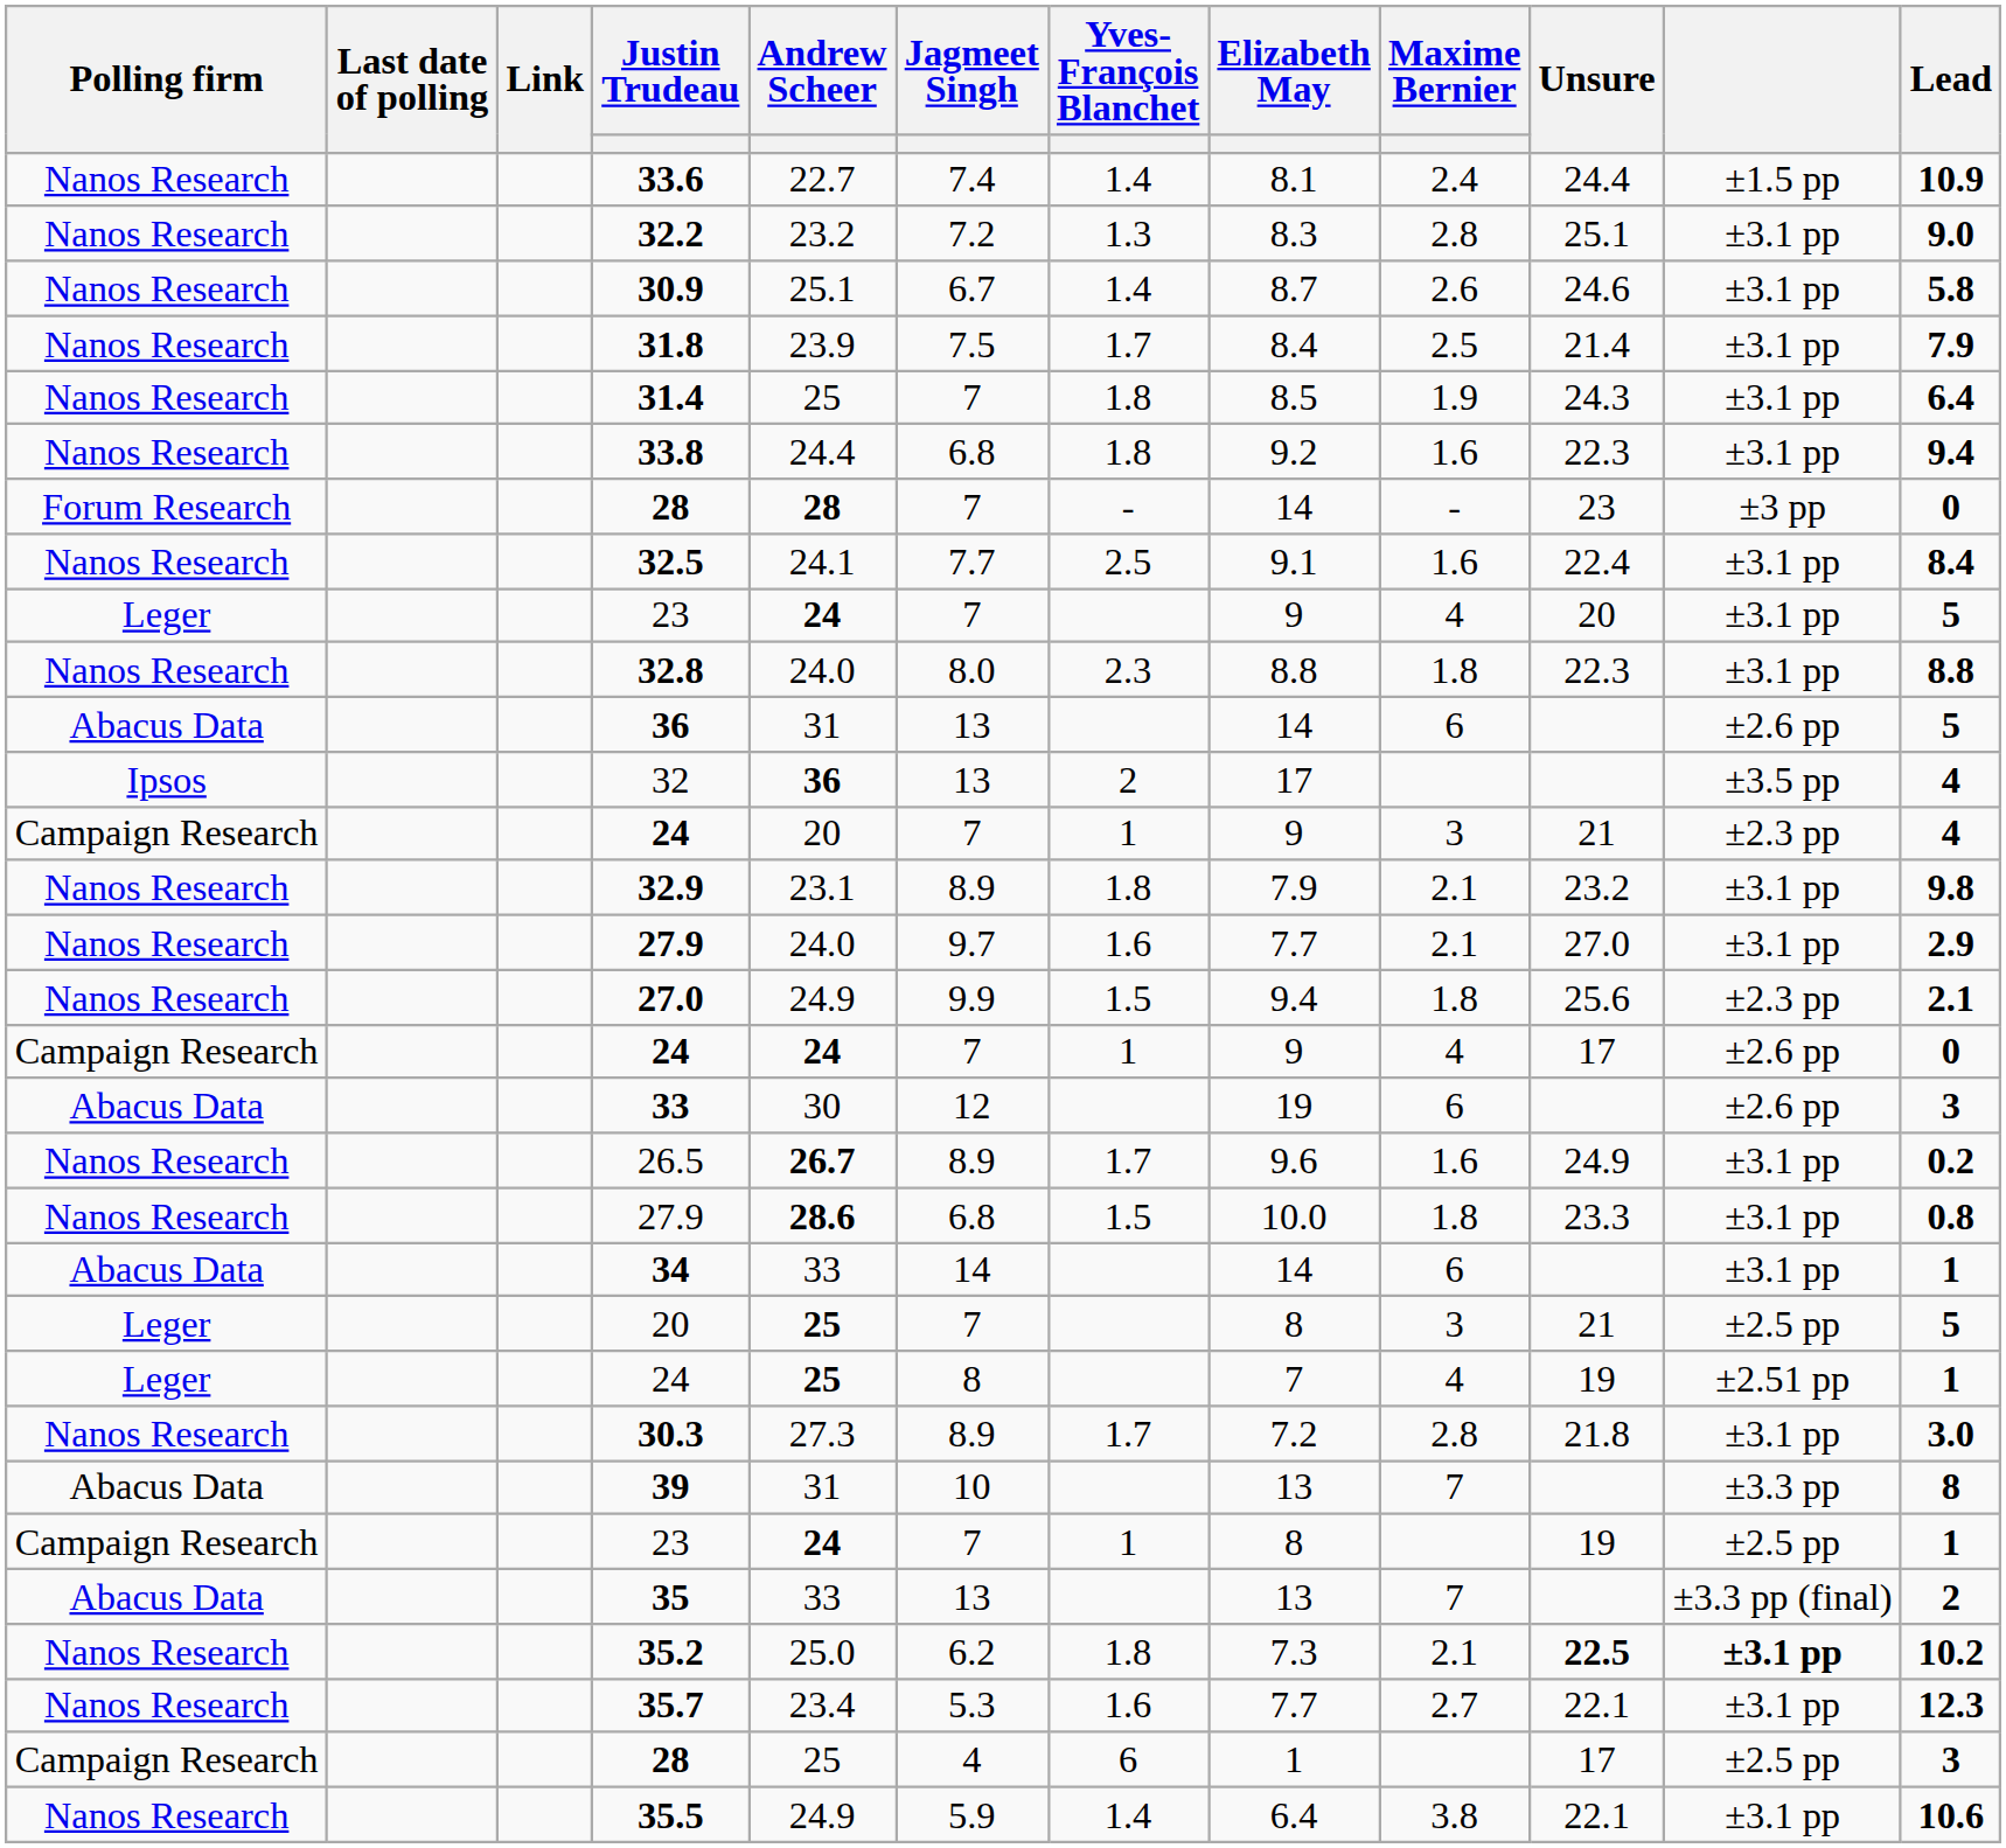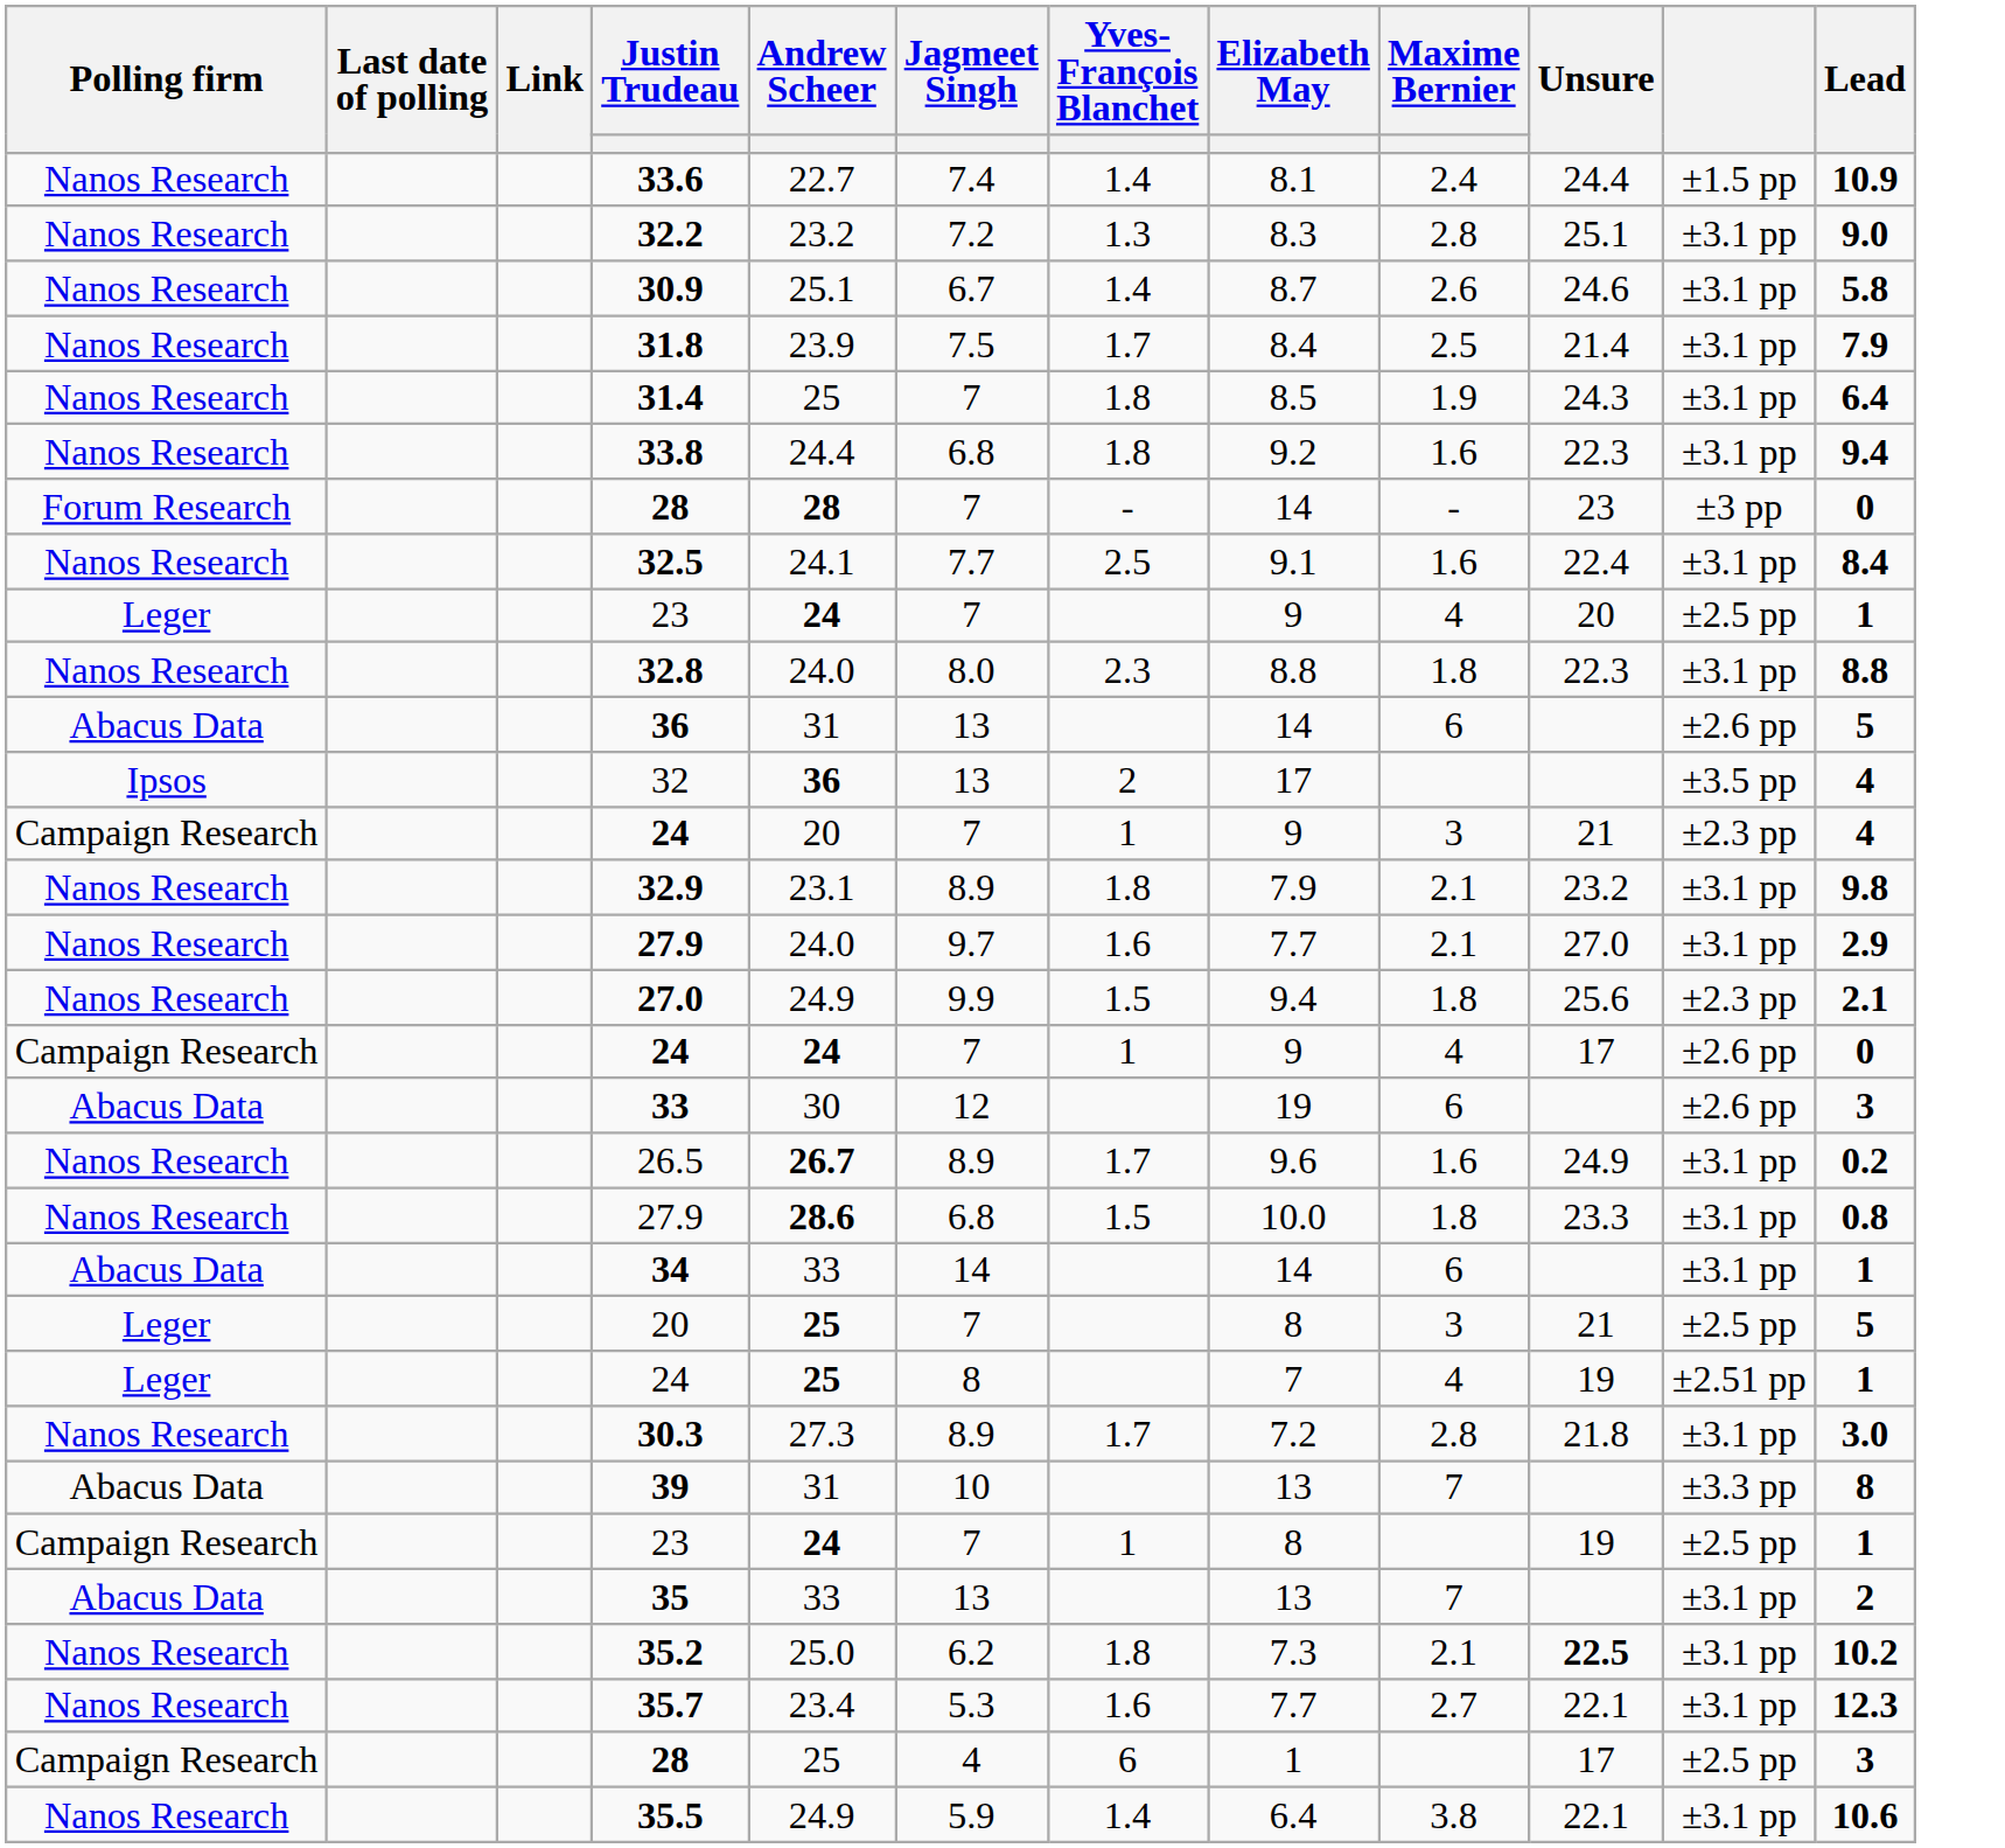Leger / 23 | column 11: ±3.1 pp -> ±2.5 pp
Leger / 23 | Lead: 5 -> 1
35 | column 11: ±3.3 pp (final) -> ±3.1 pp
35.2 | column 11: bold -> normal
